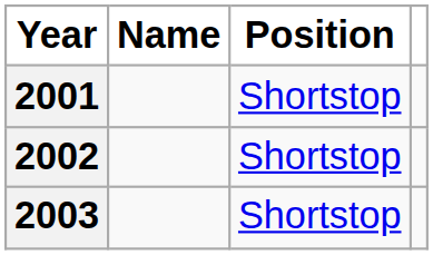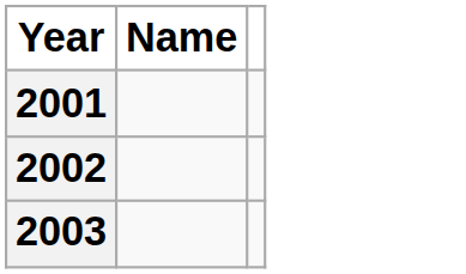- column: Position | Shortstop | Shortstop | Shortstop
